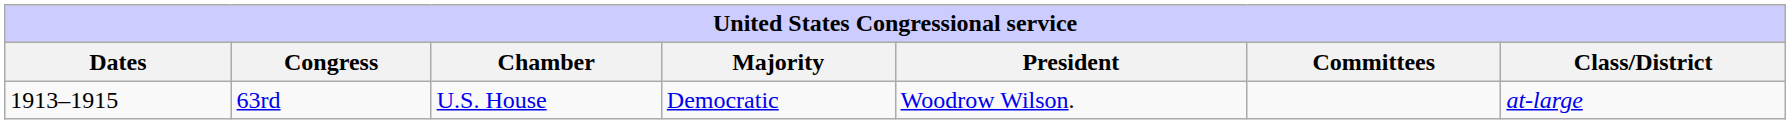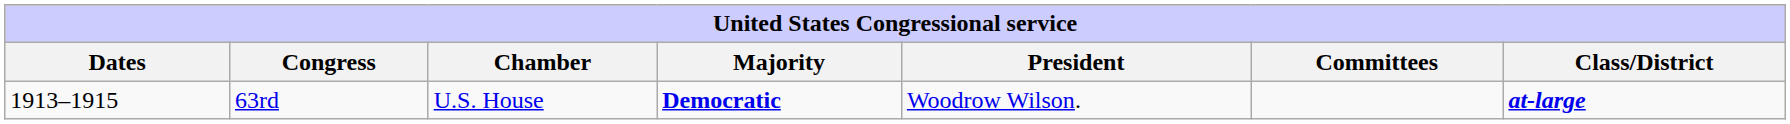63rd | Majority: normal -> bold
63rd | Class/District: normal -> bold
